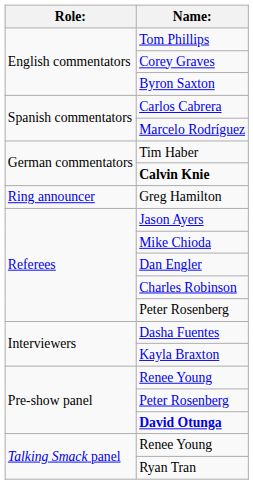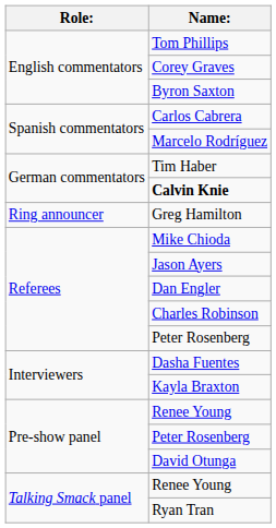row 10 | Name:: Jason Ayers -> Mike Chioda
row 11 | Name:: Mike Chioda -> Jason Ayers
row 19 | Name:: bold -> normal
